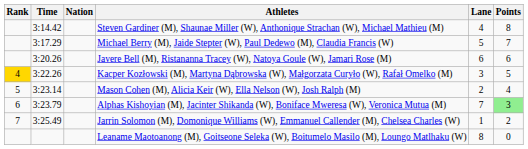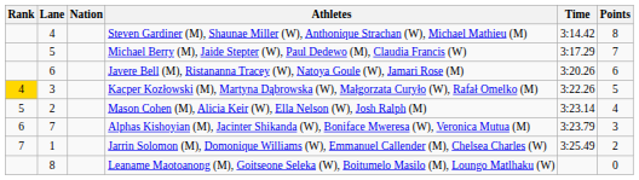columns swapped: Lane <-> Time
row 7 | Points: lightgreen background -> no background
